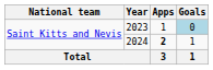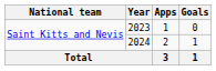2023 | Goals: lightblue background -> no background
2024 | Apps: bold -> normal
